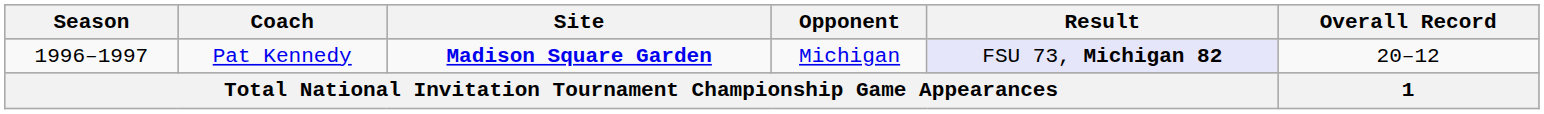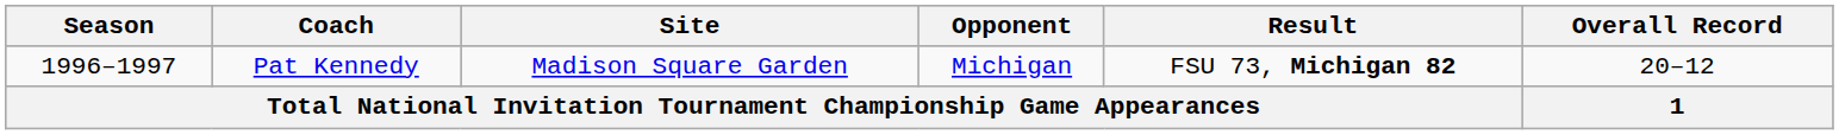Pat Kennedy | Site: bold -> normal
Pat Kennedy | Result: lavender background -> no background
